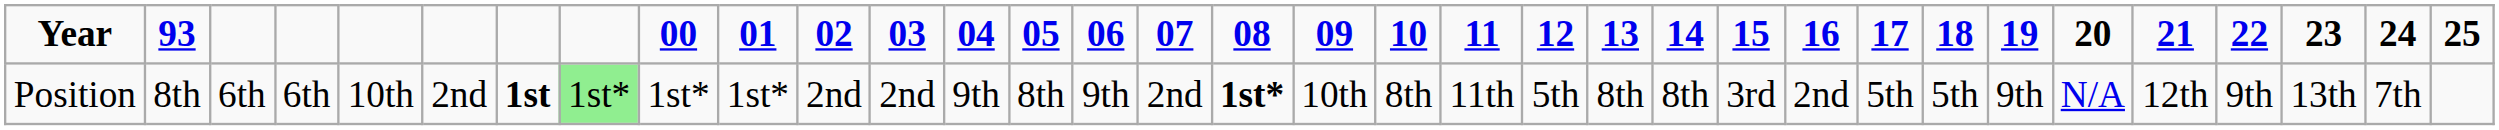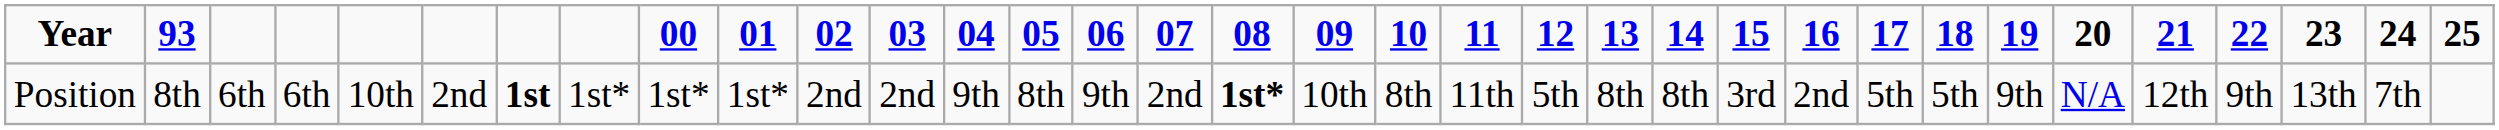Position | column 8: lightgreen background -> no background
